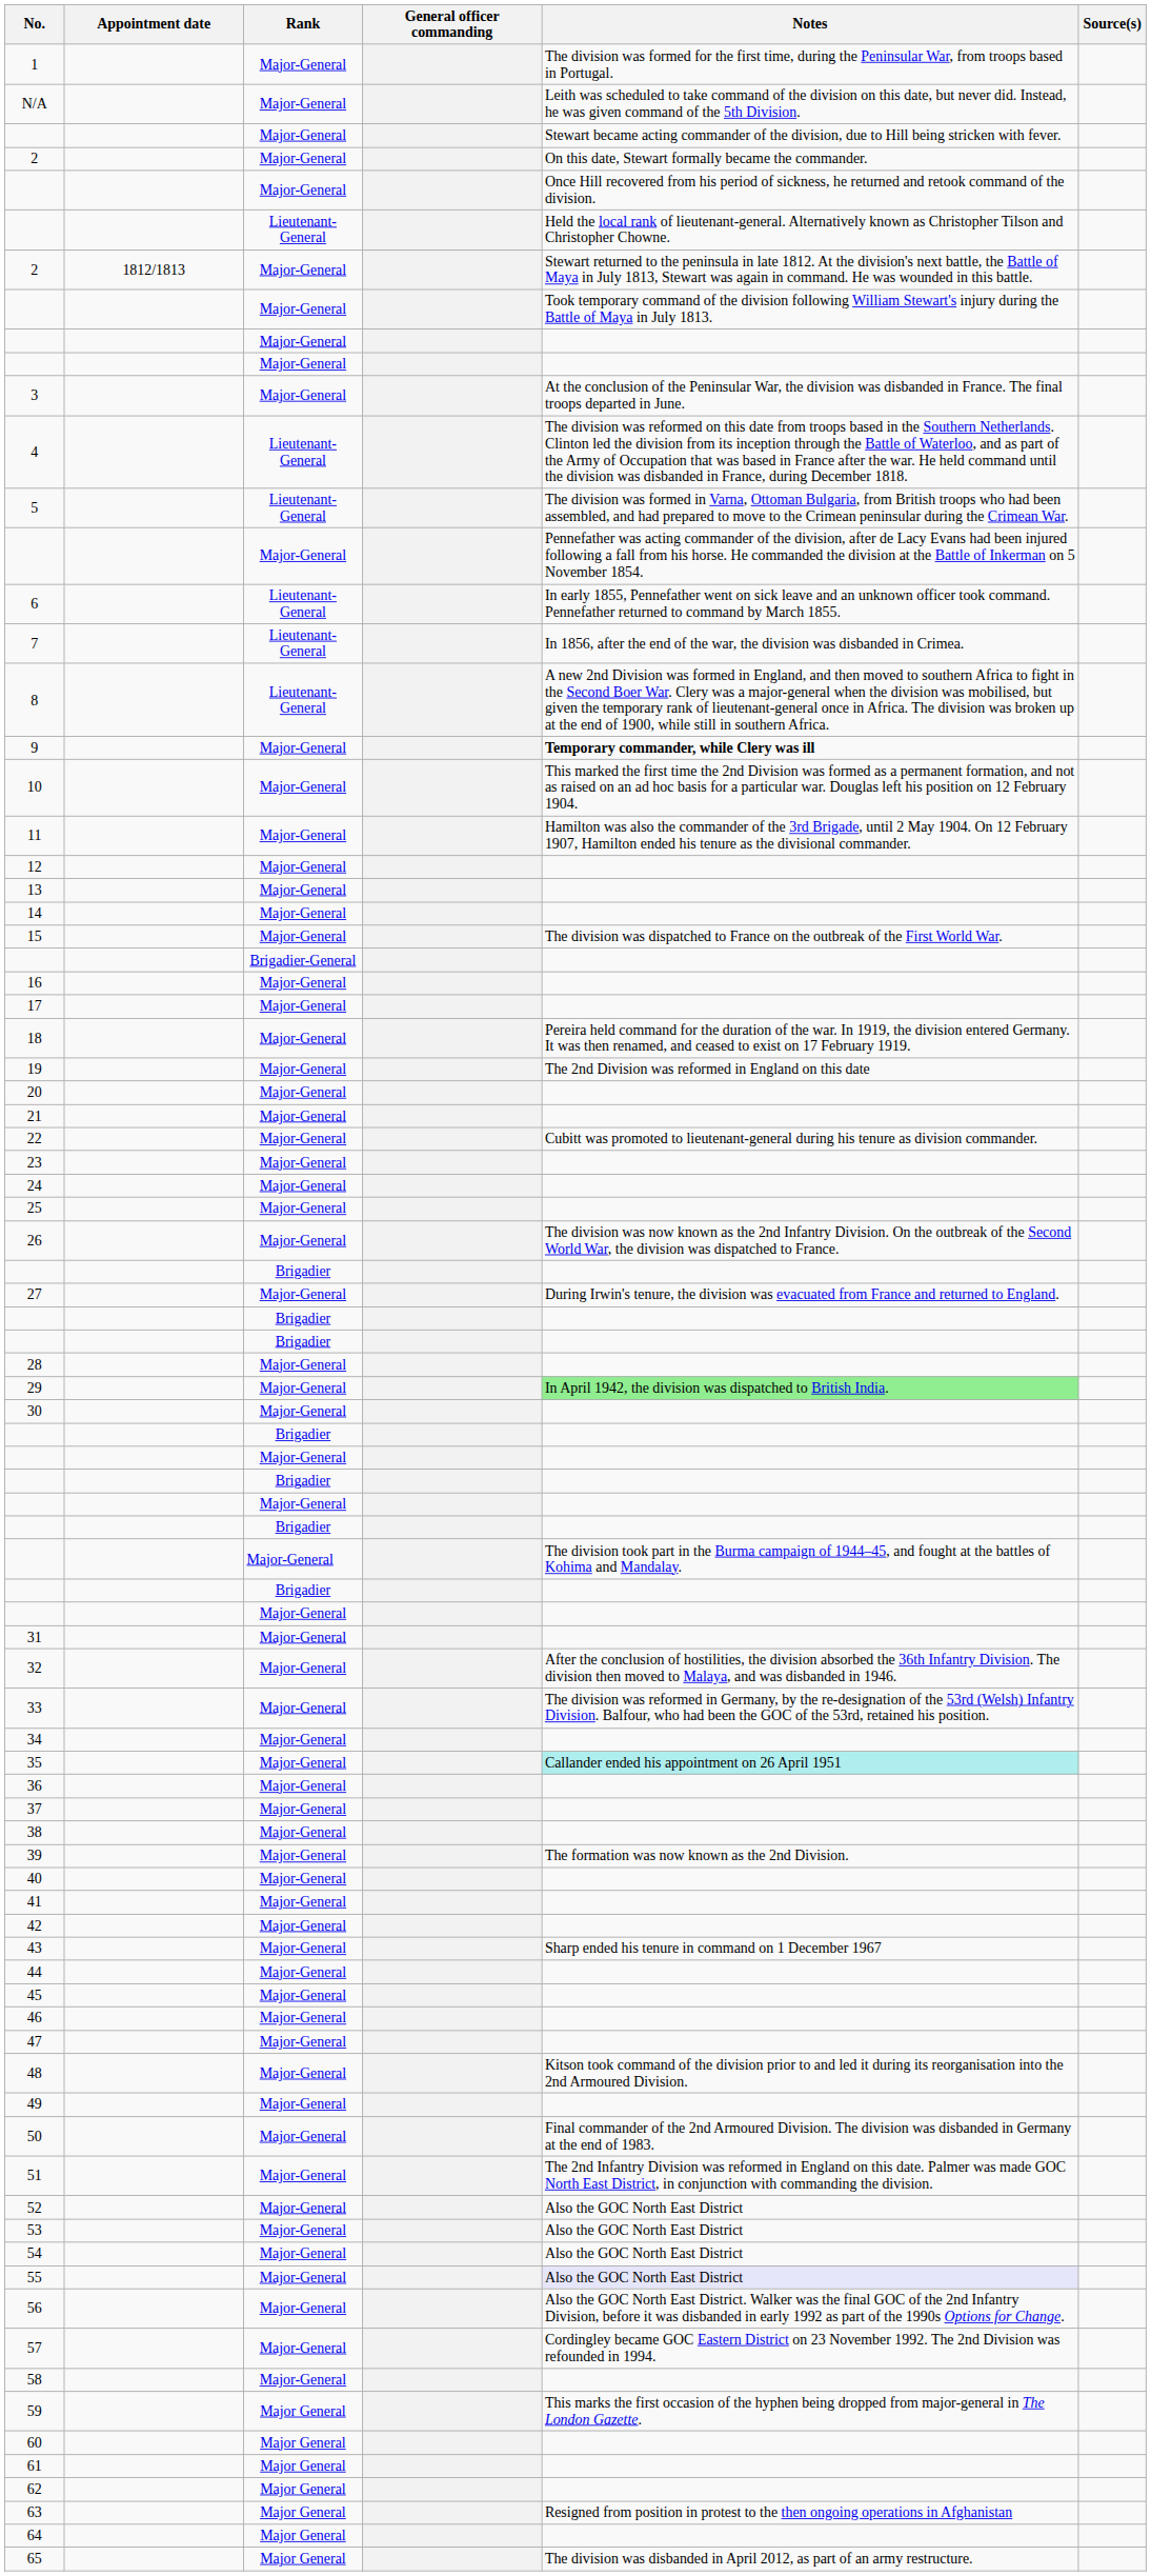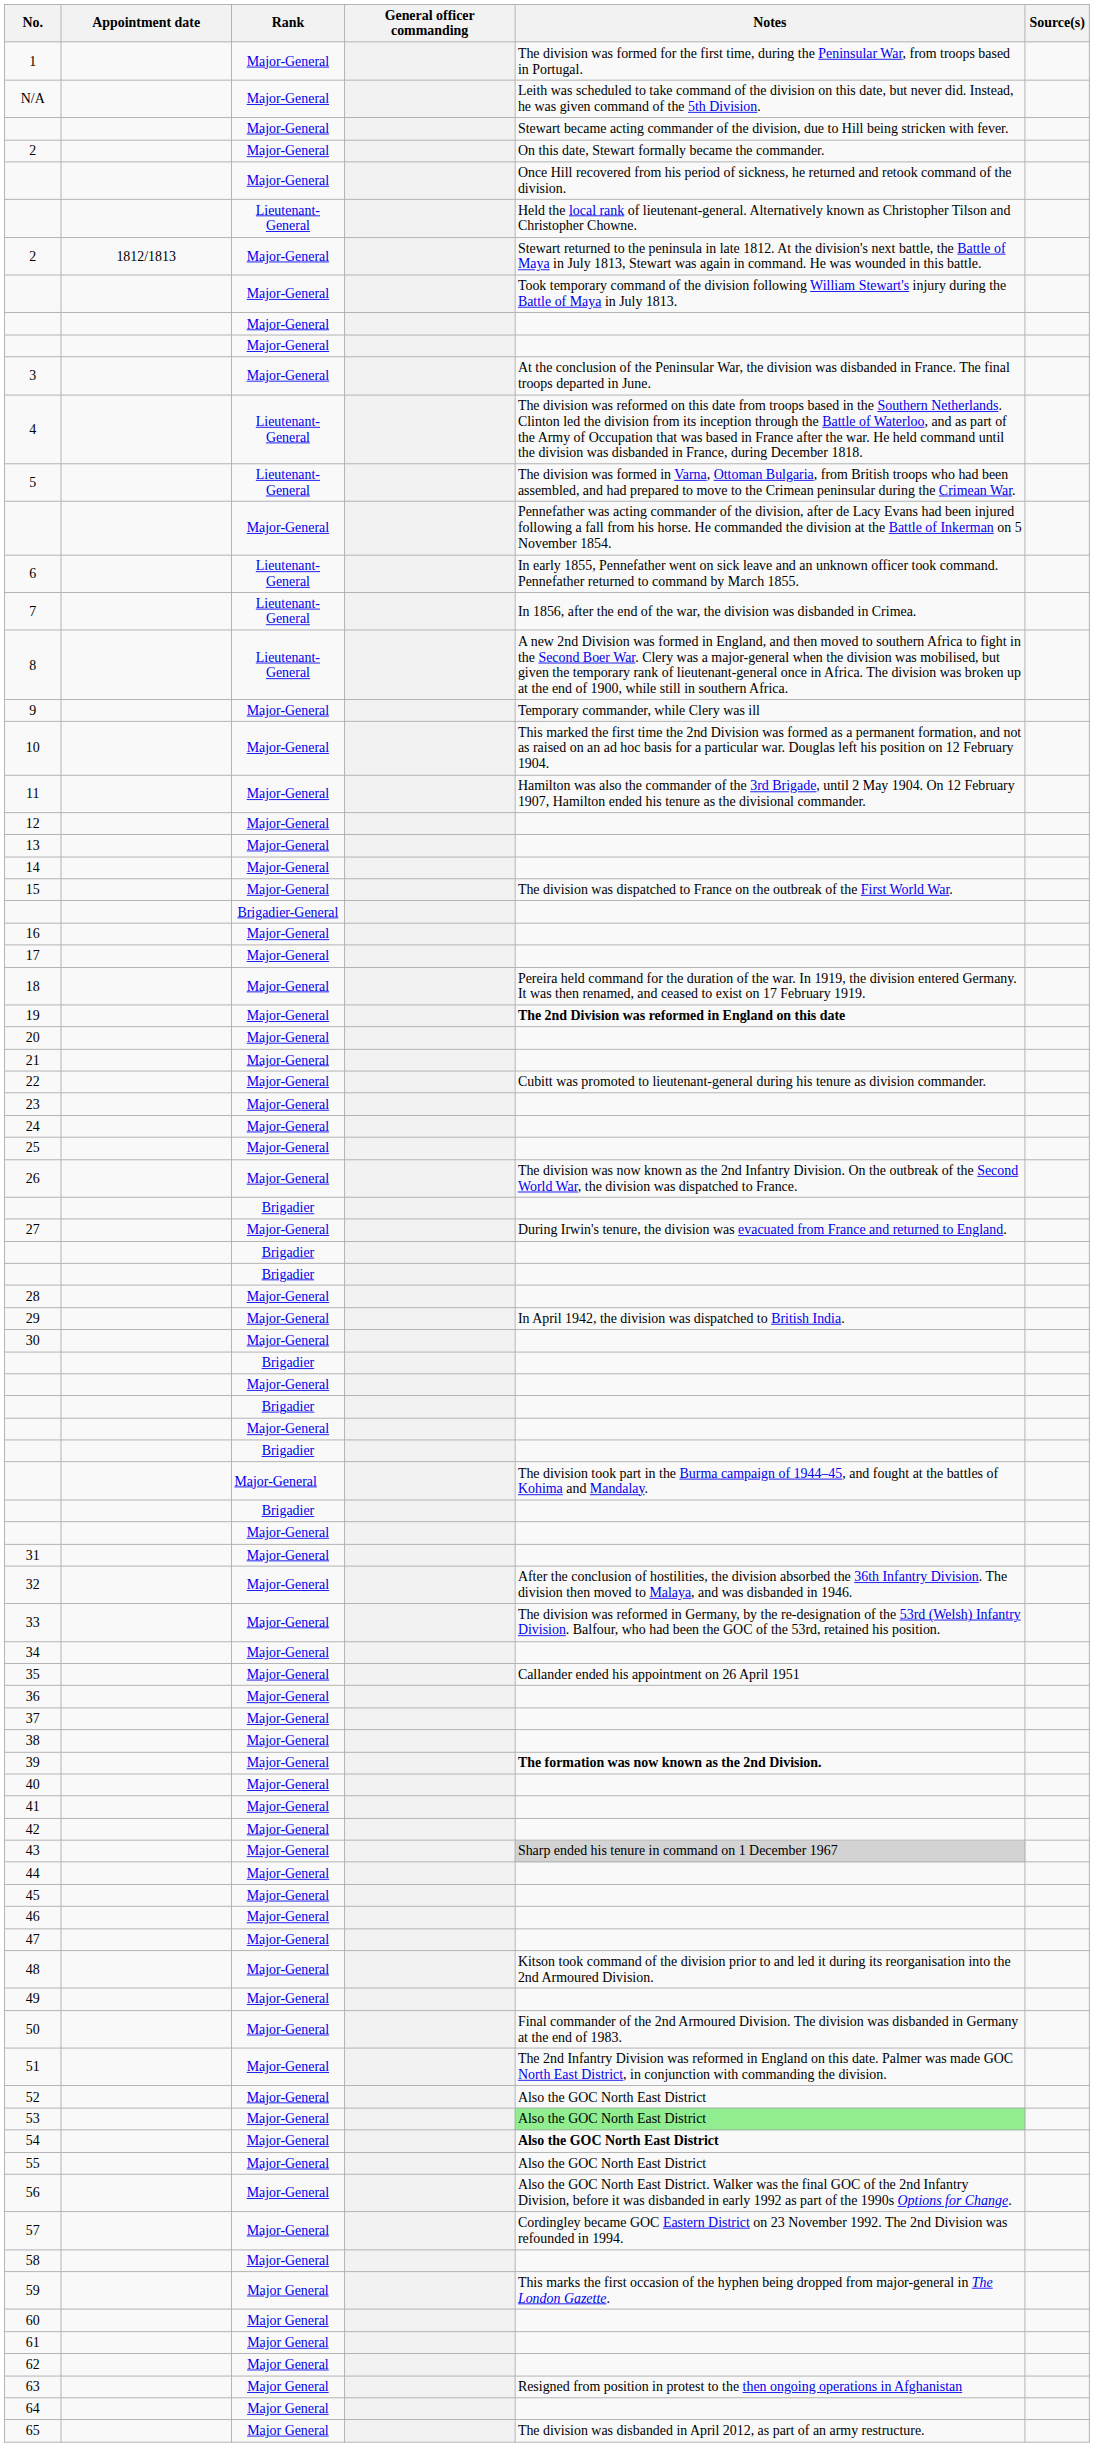9 | Notes: bold -> normal
19 | Notes: normal -> bold
29 | Notes: lightgreen background -> no background
35 | Notes: paleturquoise background -> no background
39 | Notes: normal -> bold
43 | Notes: no background -> lightgrey background
53 | Notes: no background -> lightgreen background
54 | Notes: normal -> bold
55 | Notes: lavender background -> no background
